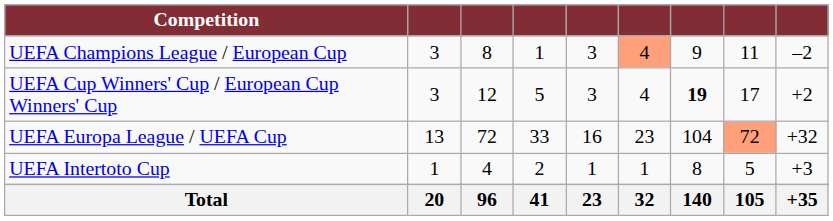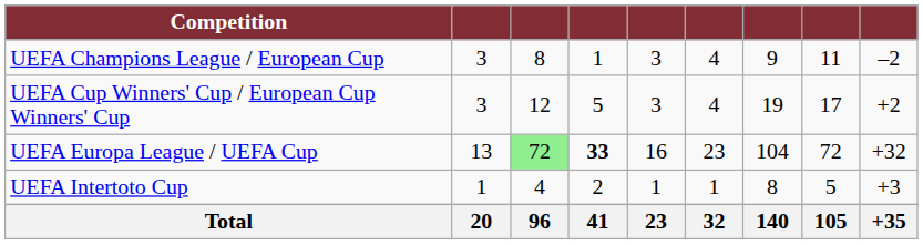UEFA Champions League / European Cup | column 6: lightsalmon background -> no background
UEFA Cup Winners' Cup / European Cup Winners' Cup | column 7: bold -> normal
UEFA Europa League / UEFA Cup | column 3: no background -> lightgreen background
UEFA Europa League / UEFA Cup | column 4: normal -> bold
UEFA Europa League / UEFA Cup | column 8: lightsalmon background -> no background
